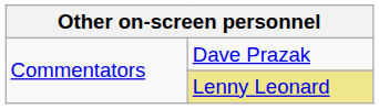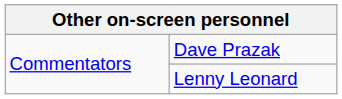Lenny Leonard | column 2: khaki background -> no background
